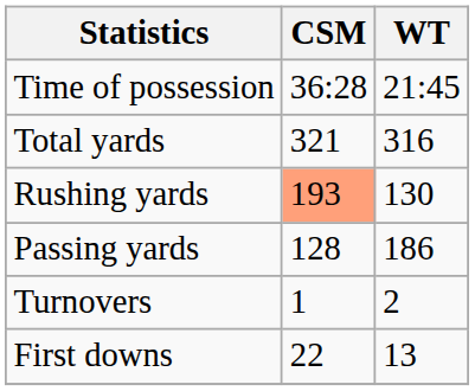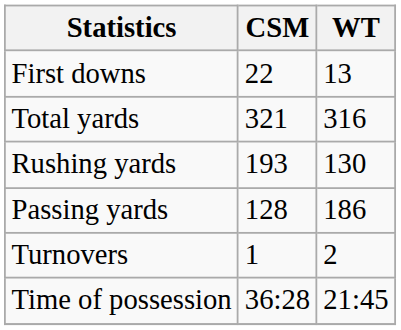rows swapped: First downs <-> Time of possession
Rushing yards | CSM: lightsalmon background -> no background
